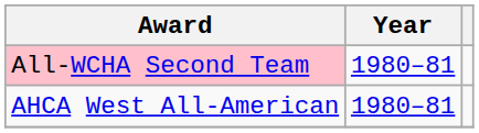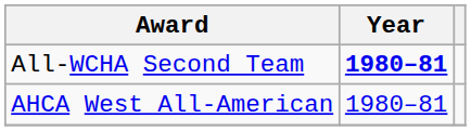row 2 | Award: pink background -> no background
row 2 | Year: normal -> bold
